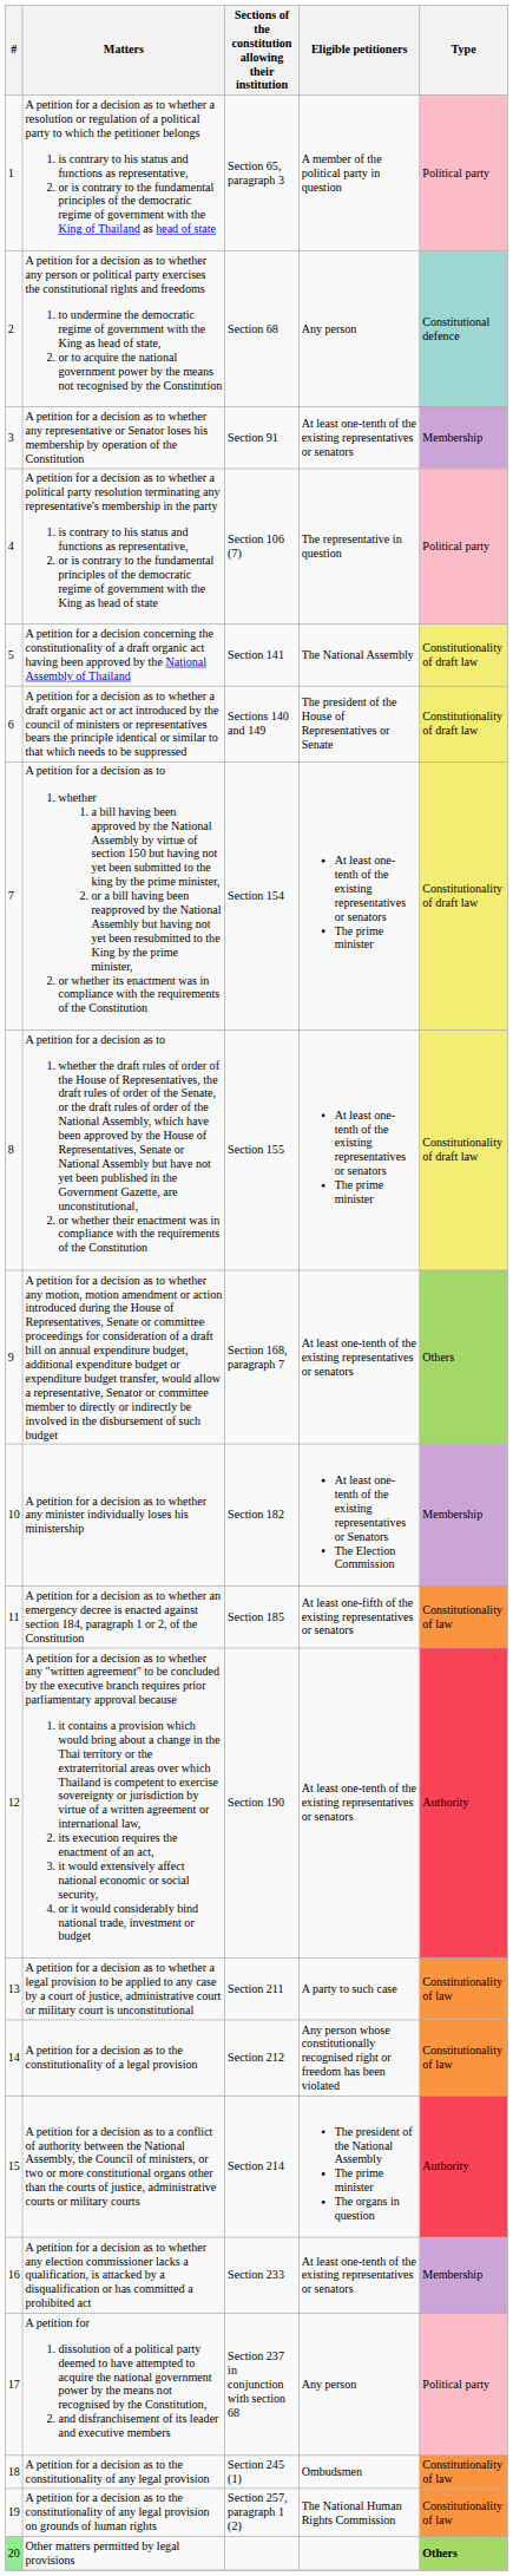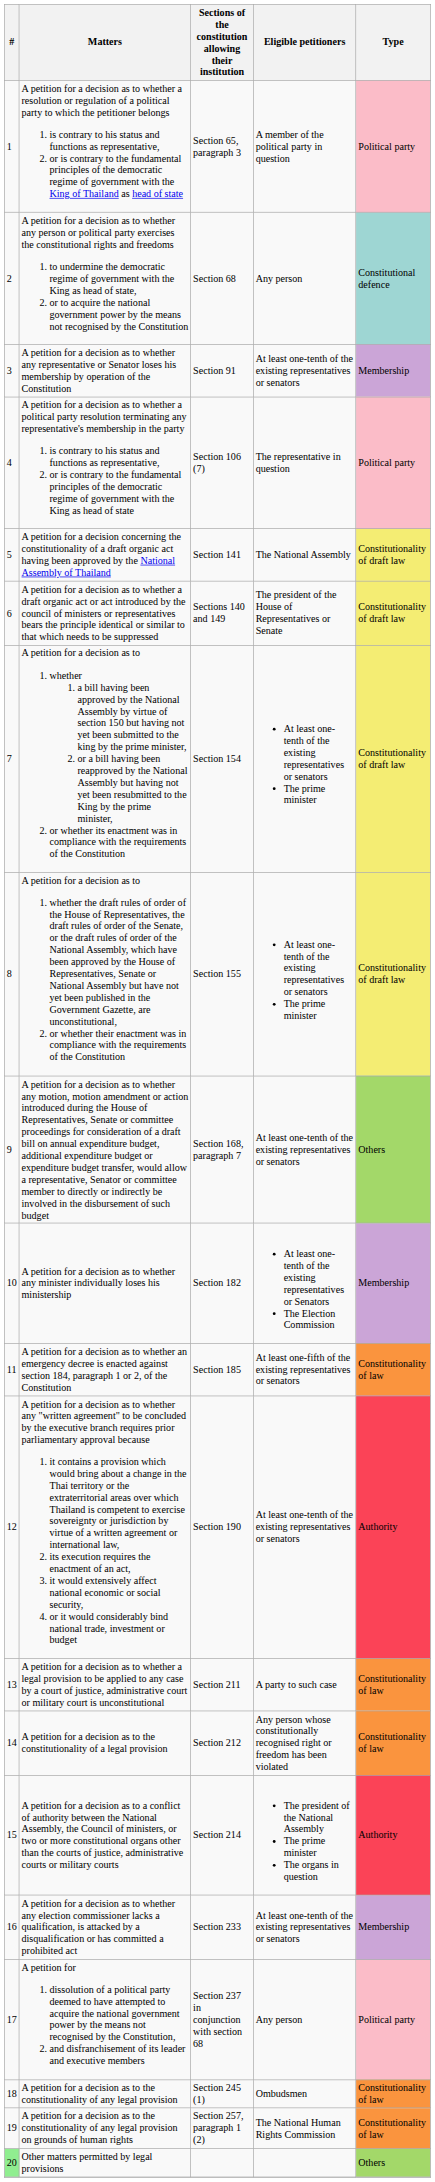Other matters permitted by legal provisions | Type: bold -> normal
